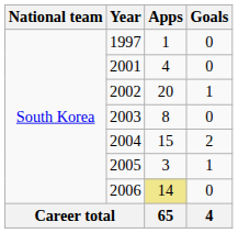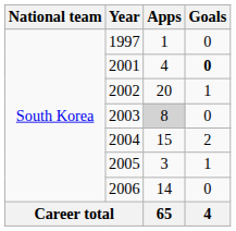2001 | Goals: normal -> bold
2003 | Apps: no background -> lightgrey background
2006 | Apps: khaki background -> no background
